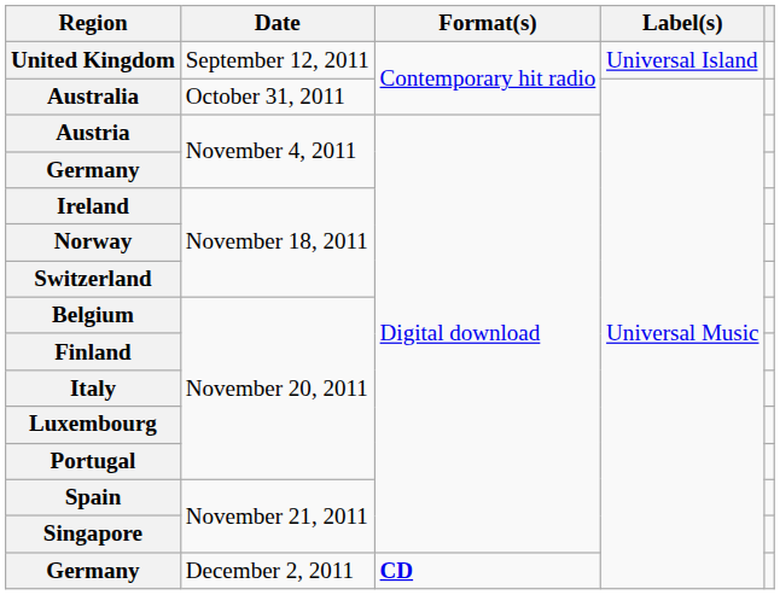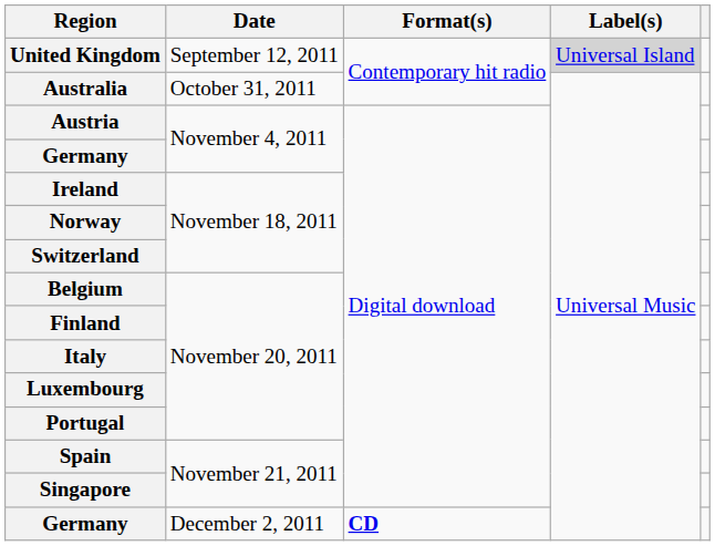United Kingdom | Label(s): no background -> lightgrey background
